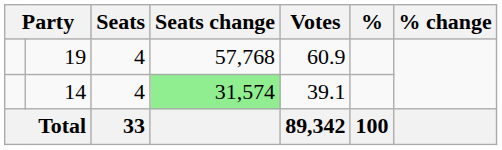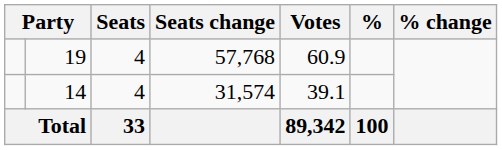14 | Seats change: lightgreen background -> no background
